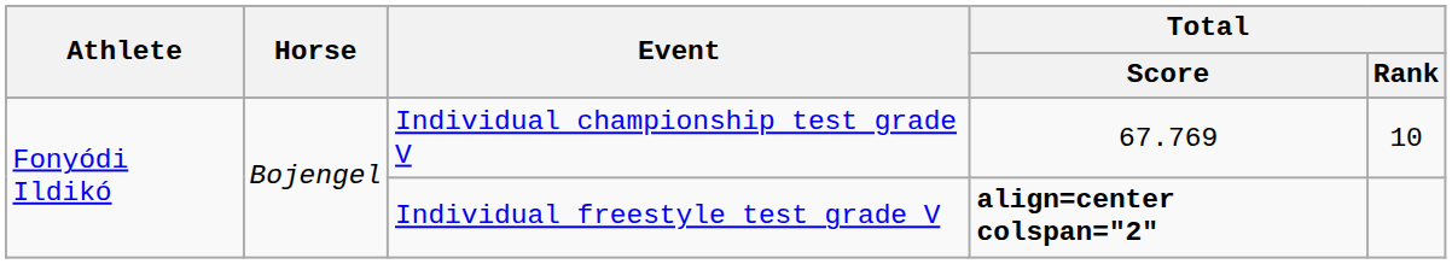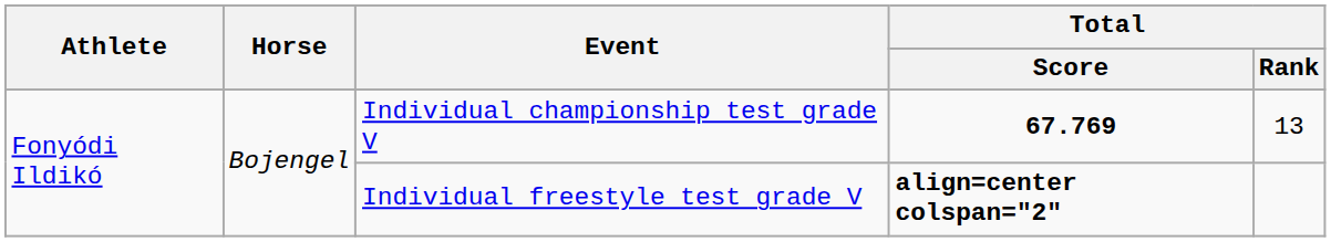Individual championship test grade V | Total / Score: normal -> bold
Individual championship test grade V | Total / Rank: 10 -> 13
